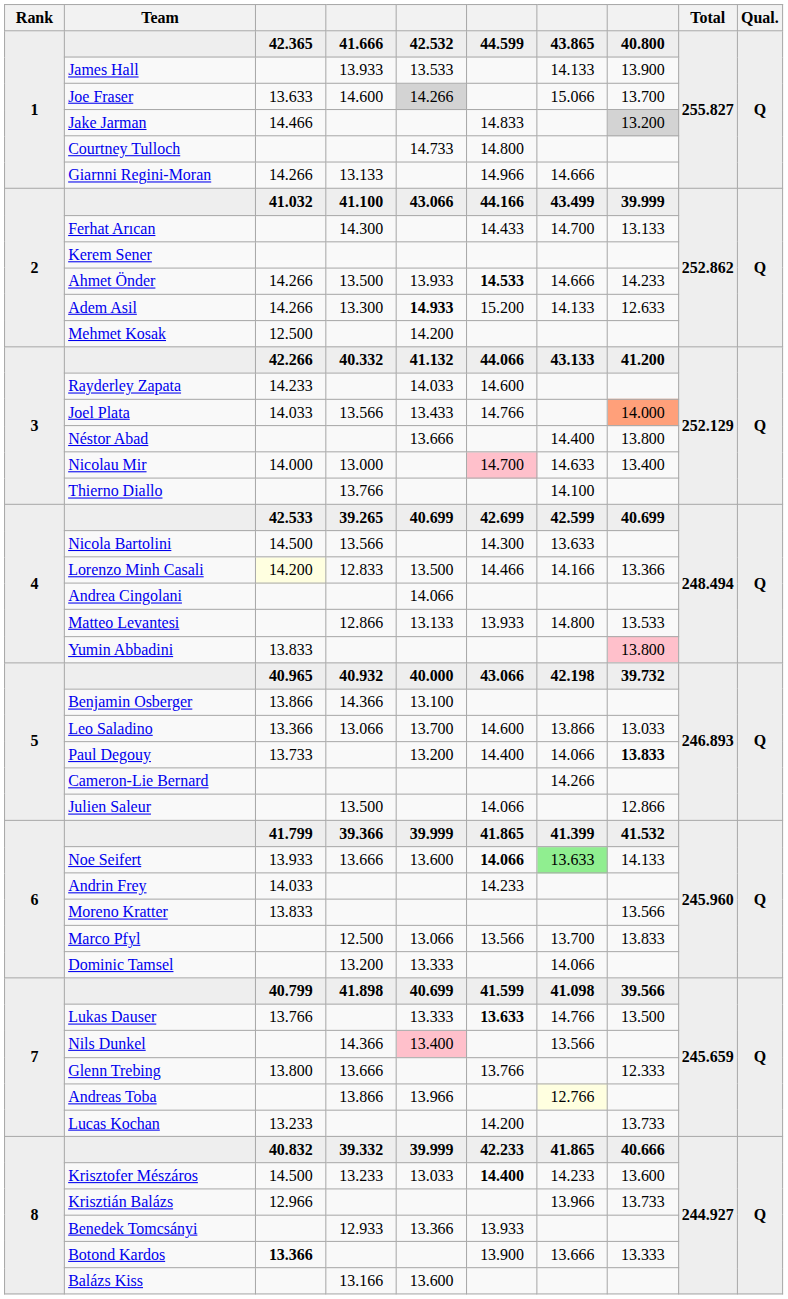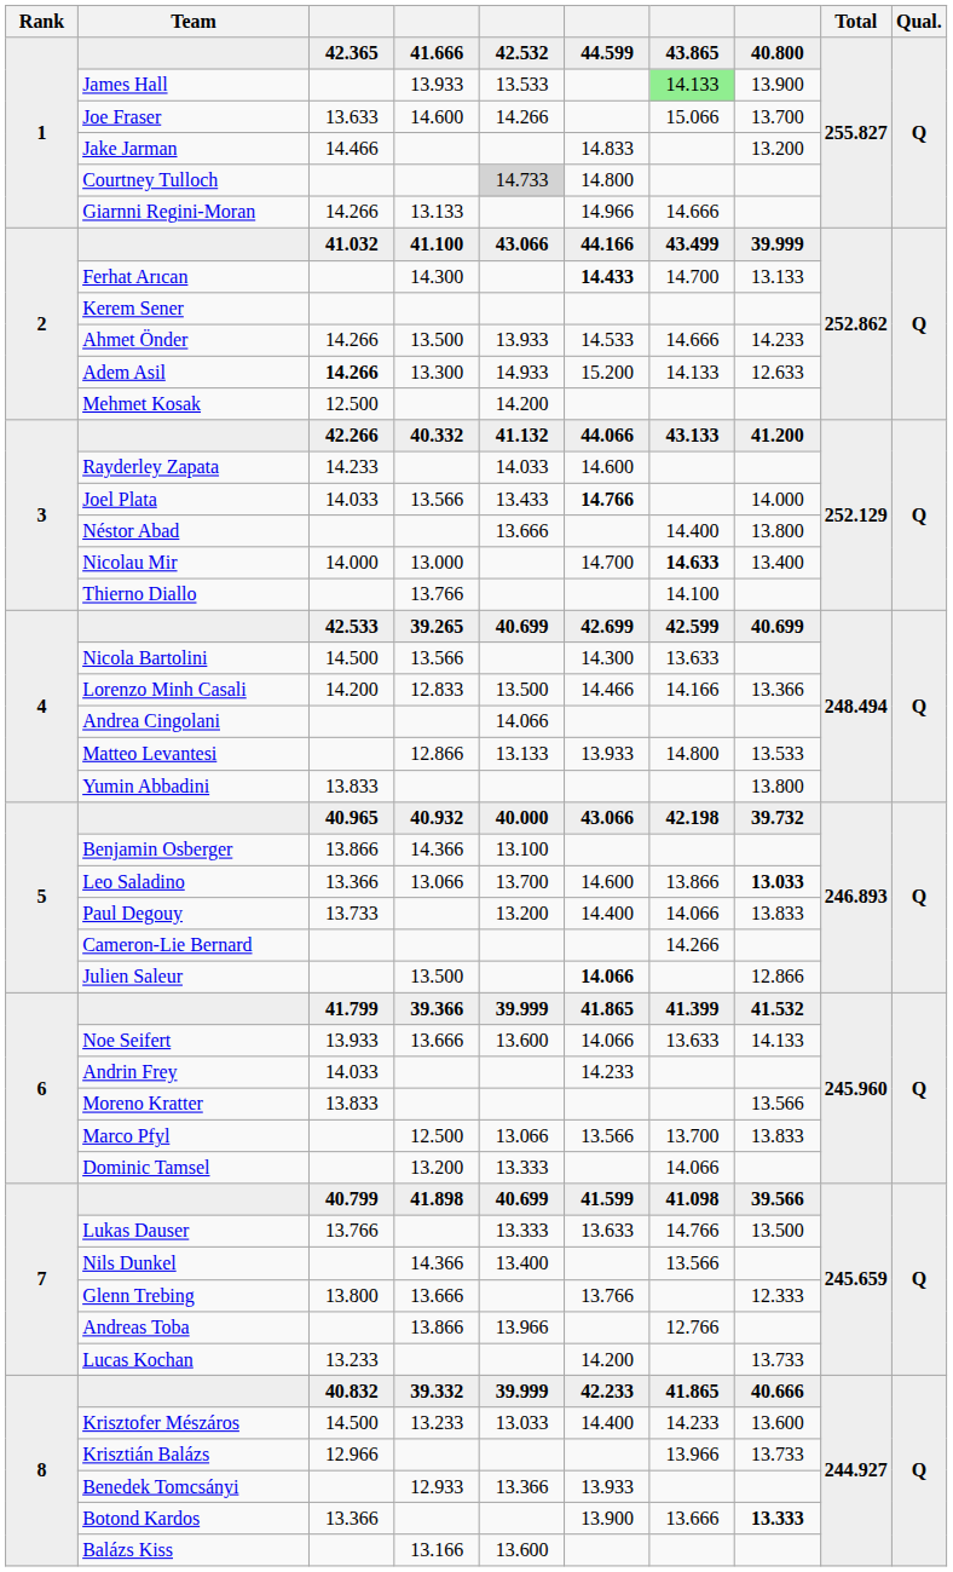James Hall | column 7: no background -> lightgreen background
Joe Fraser | column 5: lightgrey background -> no background
Jake Jarman | column 8: lightgrey background -> no background
Courtney Tulloch | column 5: no background -> lightgrey background
Ferhat Arıcan | column 6: normal -> bold
Ahmet Önder | column 6: bold -> normal
Adem Asil | column 3: normal -> bold
Adem Asil | column 5: bold -> normal
Joel Plata | column 6: normal -> bold
Joel Plata | column 8: lightsalmon background -> no background
Nicolau Mir | column 6: pink background -> no background
Nicolau Mir | column 7: normal -> bold
Lorenzo Minh Casali | column 3: lightyellow background -> no background
Yumin Abbadini | column 8: pink background -> no background
Leo Saladino | column 8: normal -> bold
Paul Degouy | column 8: bold -> normal
Julien Saleur | column 6: normal -> bold
Noe Seifert | column 6: bold -> normal
Noe Seifert | column 7: lightgreen background -> no background
Lukas Dauser | column 6: bold -> normal
Nils Dunkel | column 5: pink background -> no background
Andreas Toba | column 7: lightyellow background -> no background
Krisztofer Mészáros | column 6: bold -> normal
Botond Kardos | column 3: bold -> normal
Botond Kardos | column 8: normal -> bold
